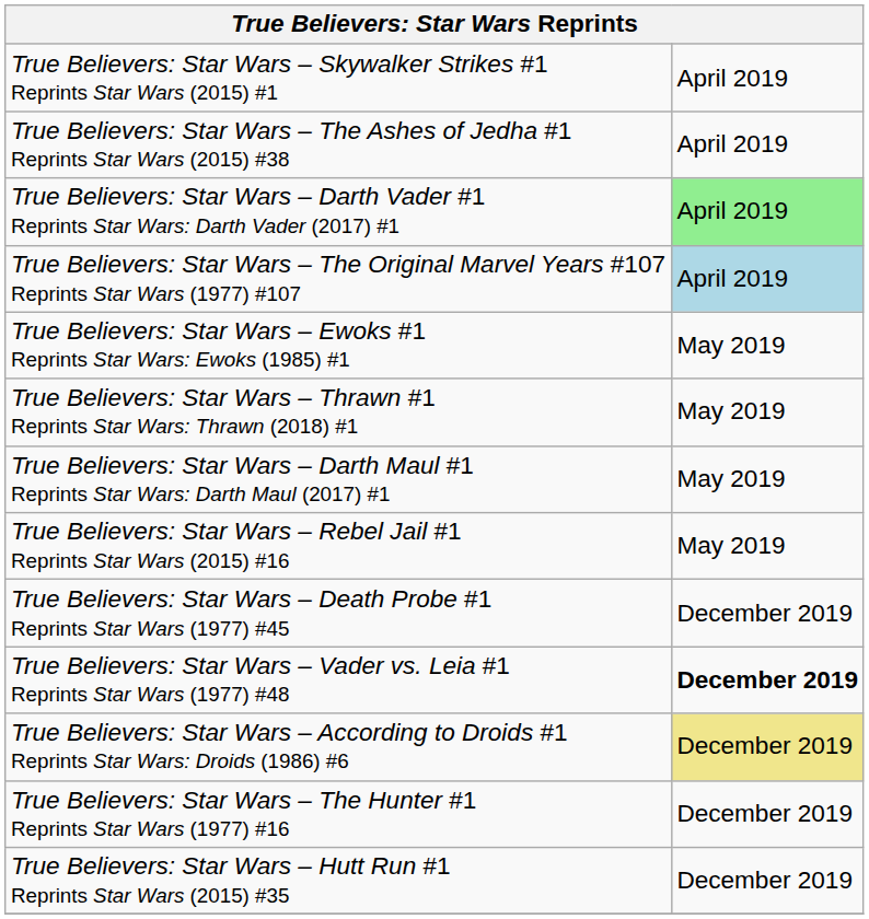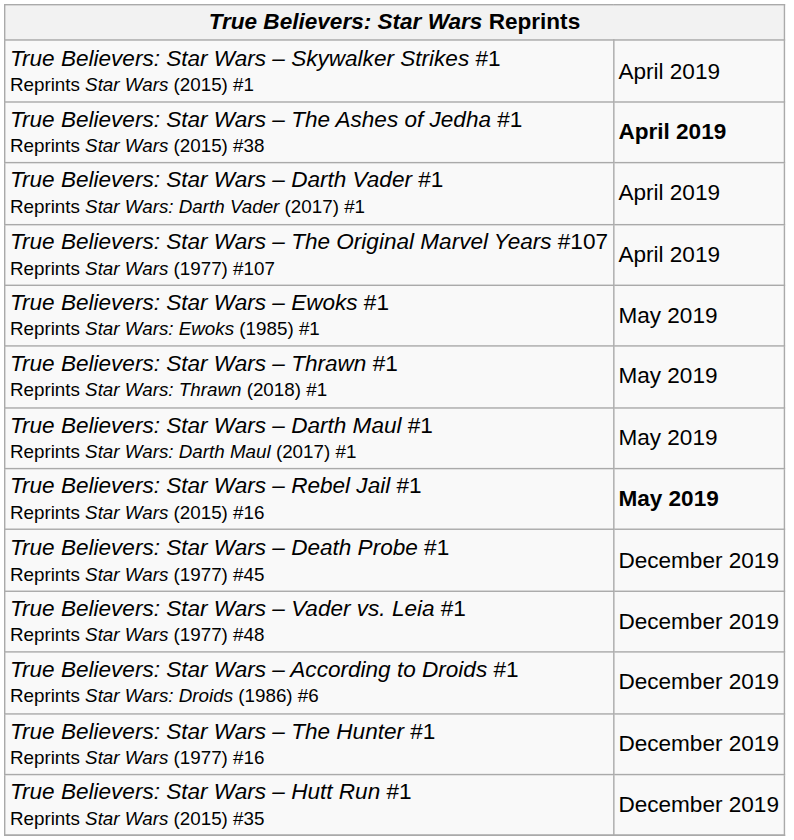row 3 | column 2: normal -> bold
row 4 | column 2: lightgreen background -> no background
row 5 | column 2: lightblue background -> no background
row 9 | column 2: normal -> bold
row 11 | column 2: bold -> normal
row 12 | column 2: khaki background -> no background
